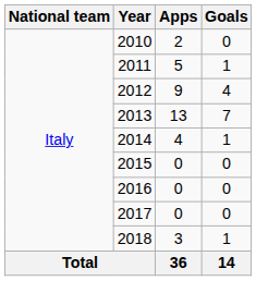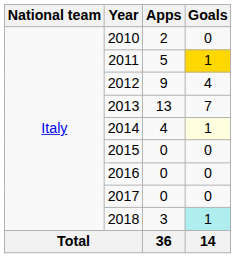2011 | Goals: no background -> gold background
2014 | Goals: no background -> lightyellow background
2018 | Goals: no background -> paleturquoise background
